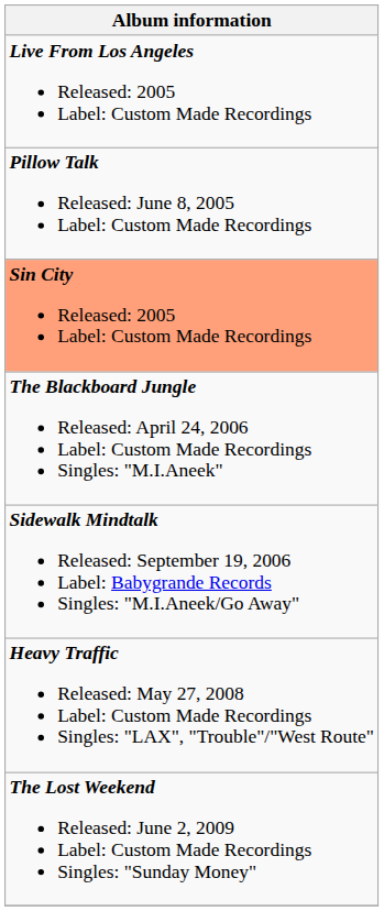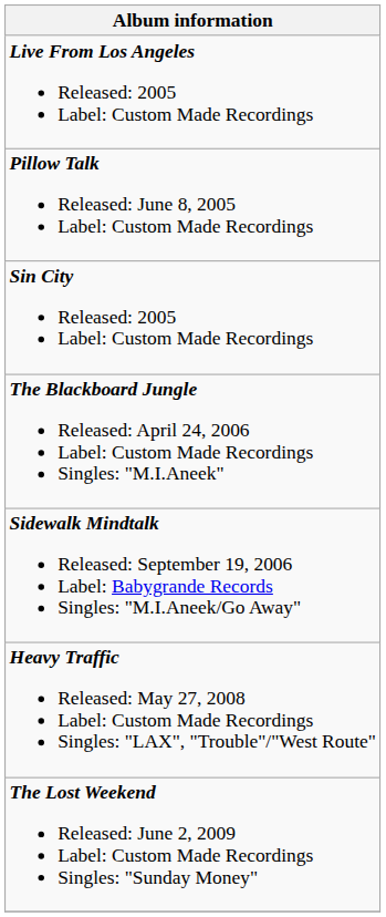row 4 | column 1: lightsalmon background -> no background
